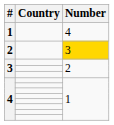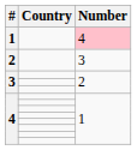row 2 | Number: no background -> pink background
row 3 | Number: gold background -> no background
